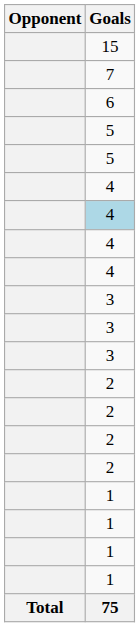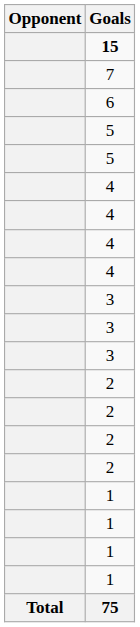row 2 | Goals: normal -> bold
row 8 | Goals: lightblue background -> no background
